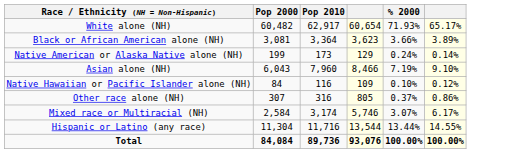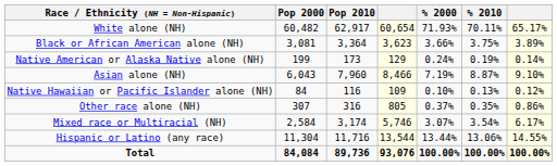+ column: % 2010 | 70.11% | 3.75% | 0.19% | 8.87% | 0.13% | 0.35% | 3.54% | 13.06% | 100.00%
